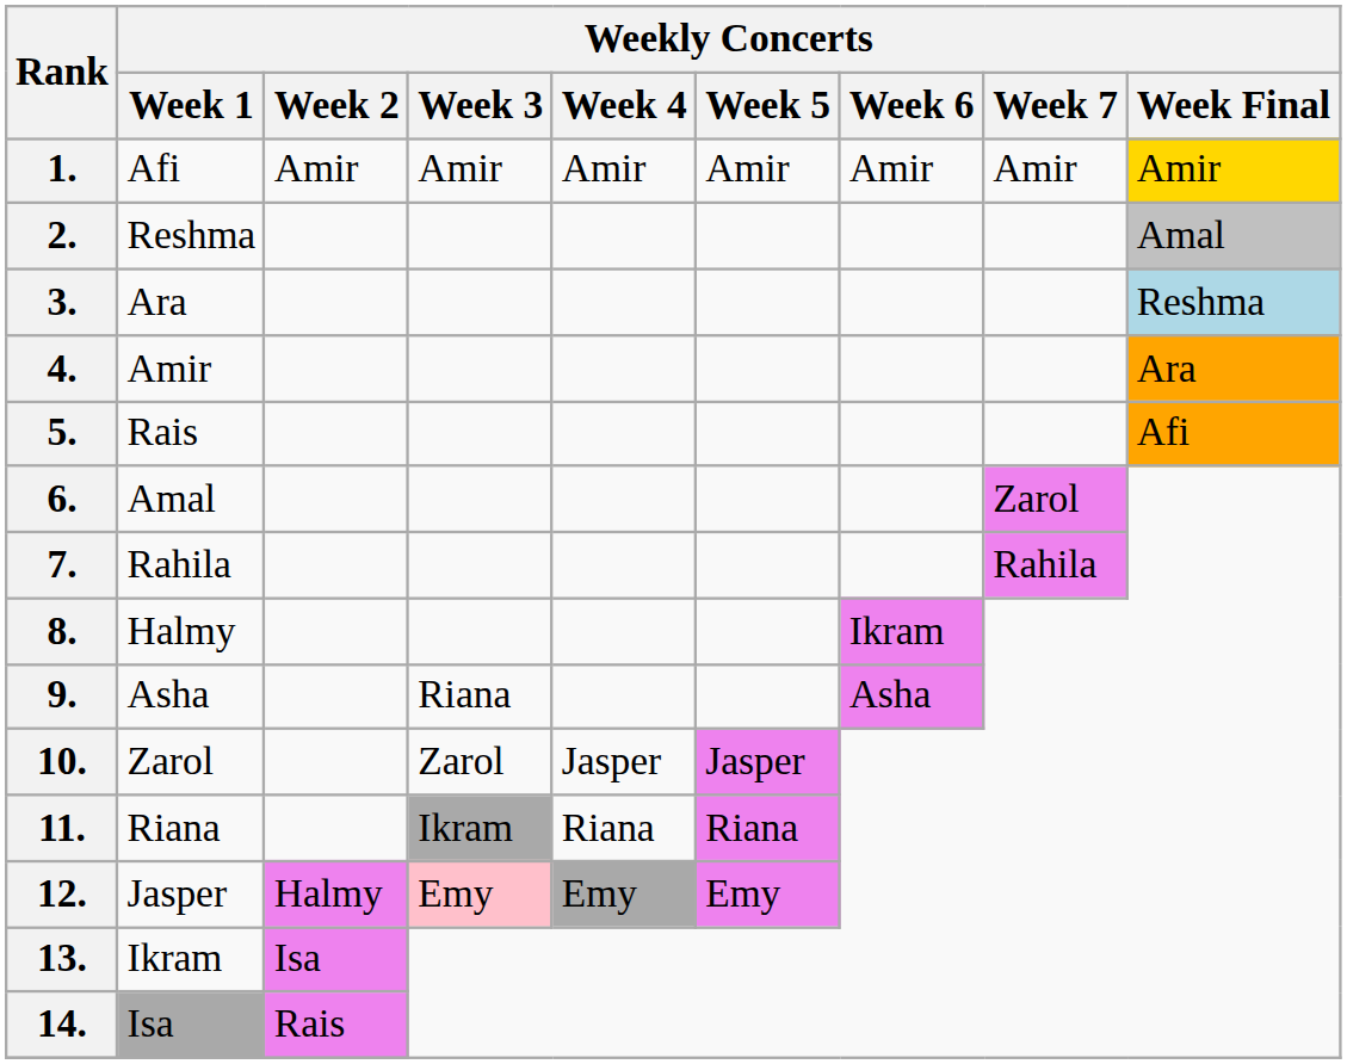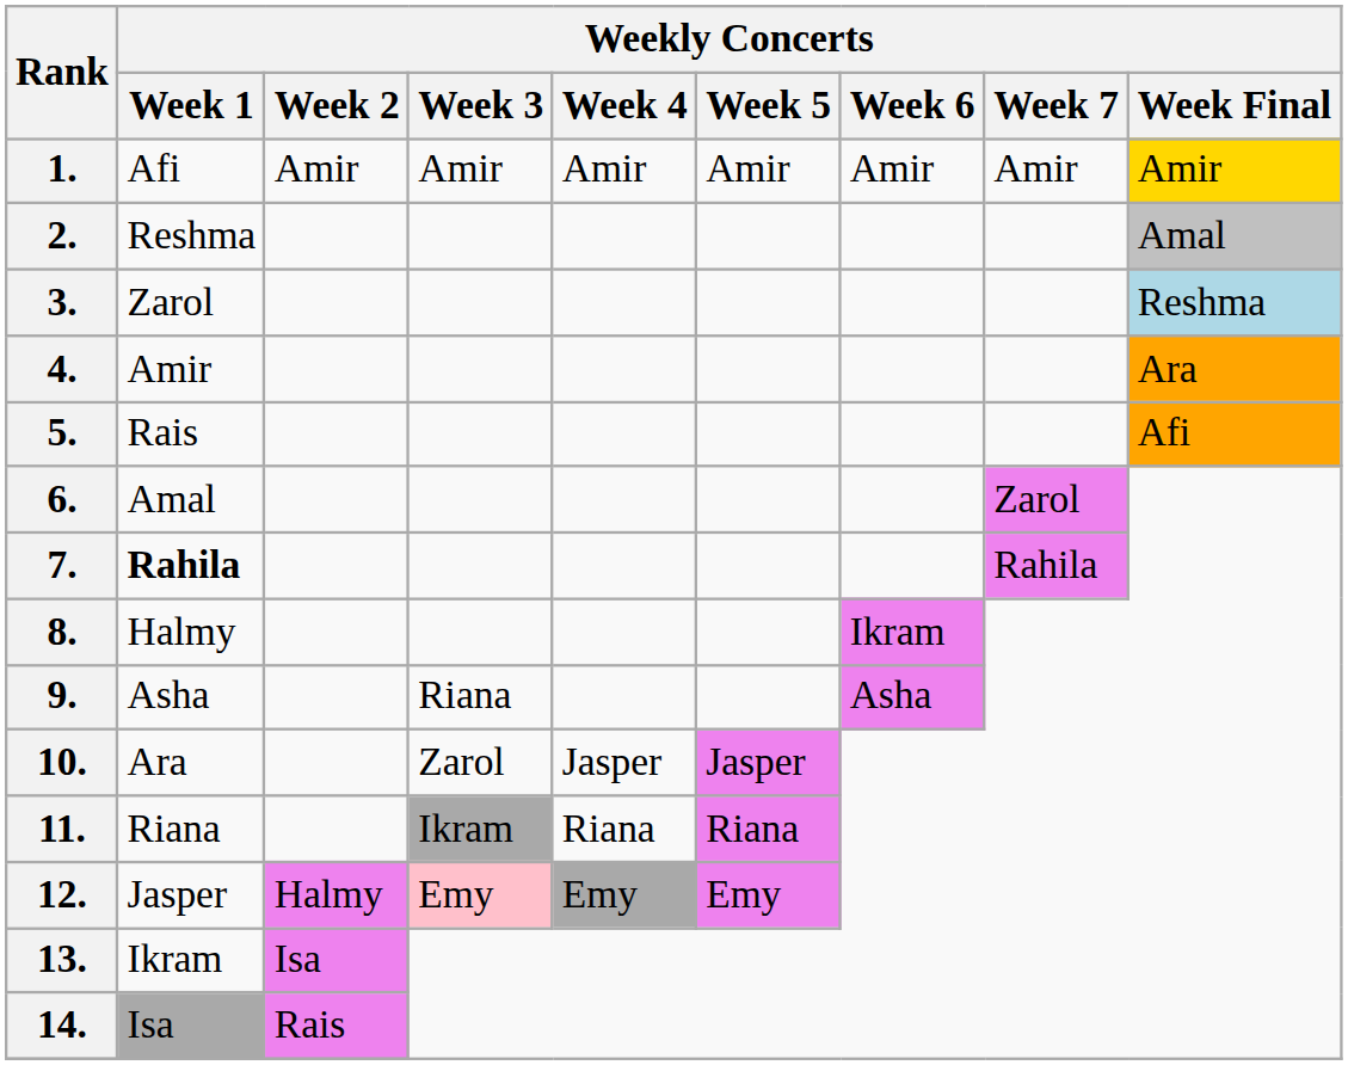3. | Weekly Concerts / Week 1: Ara -> Zarol
7. | Weekly Concerts / Week 1: normal -> bold
10. | Weekly Concerts / Week 1: Zarol -> Ara
